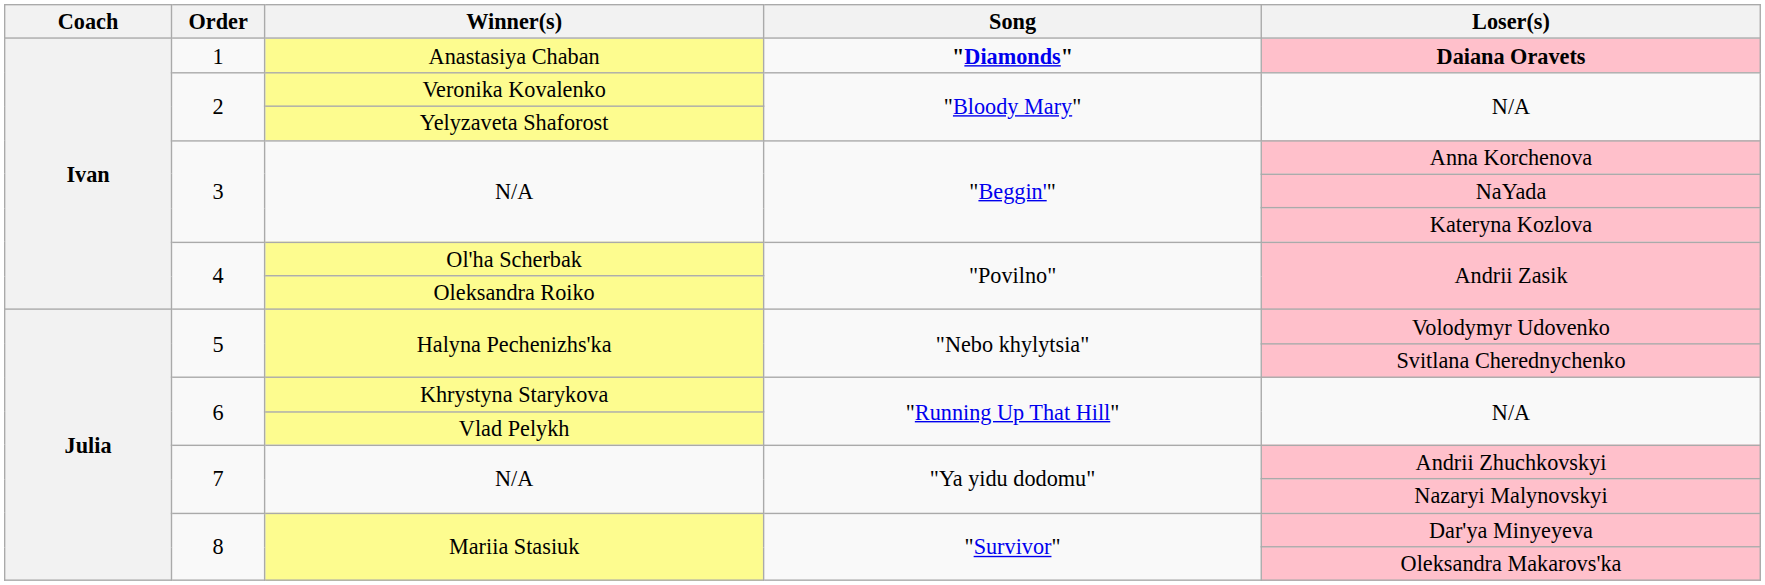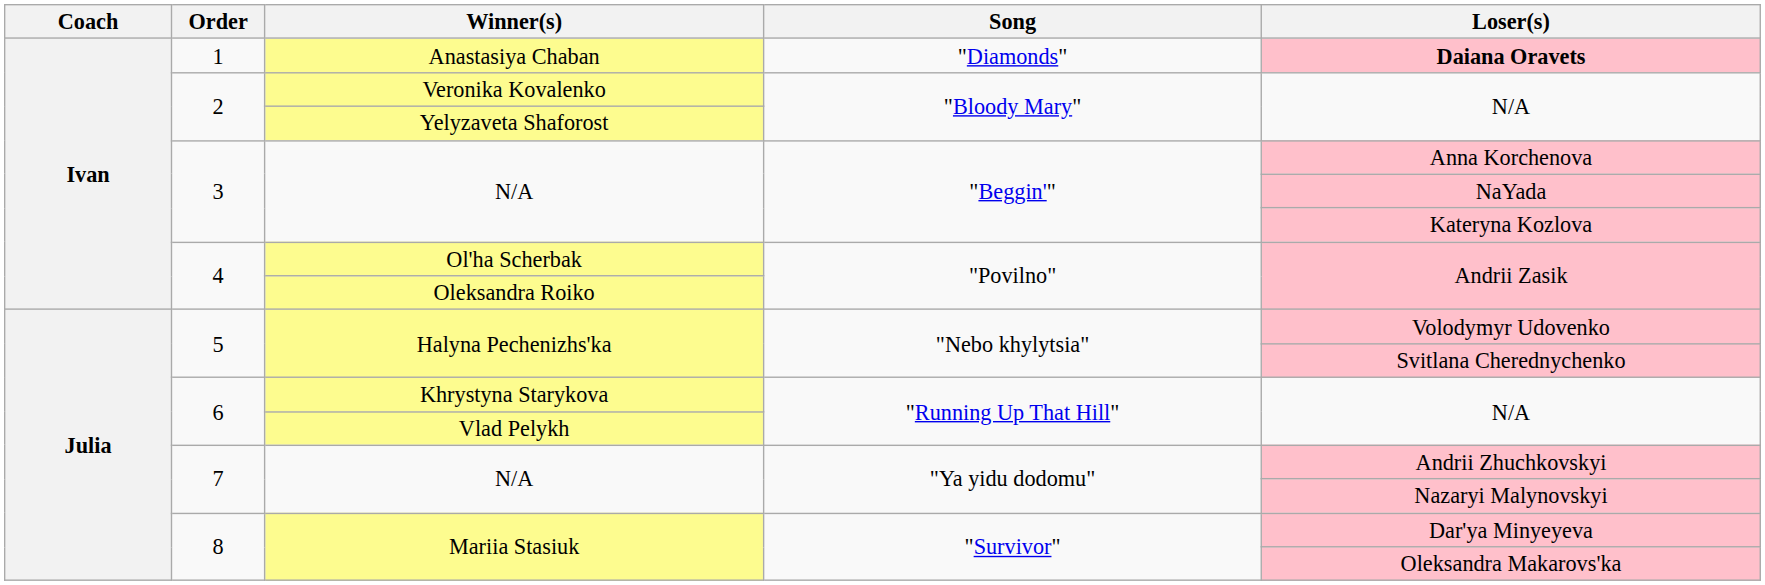Anastasiya Chaban | Song: bold -> normal
